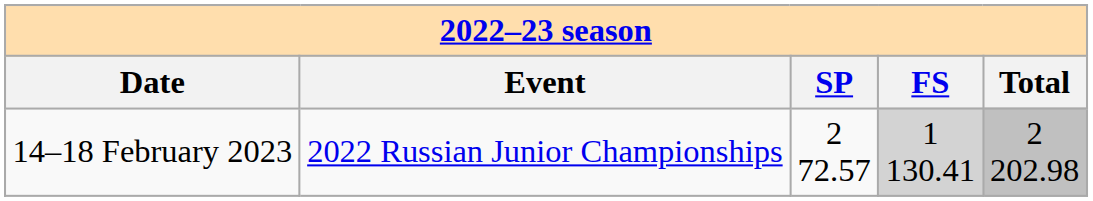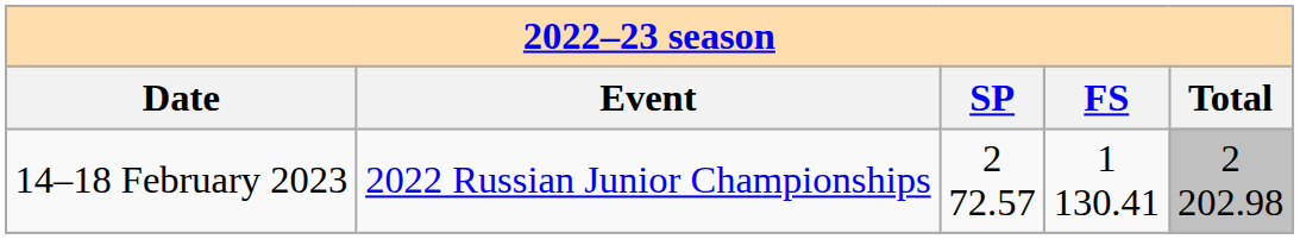14–18 February 2023 | column 4: lightgrey background -> no background
